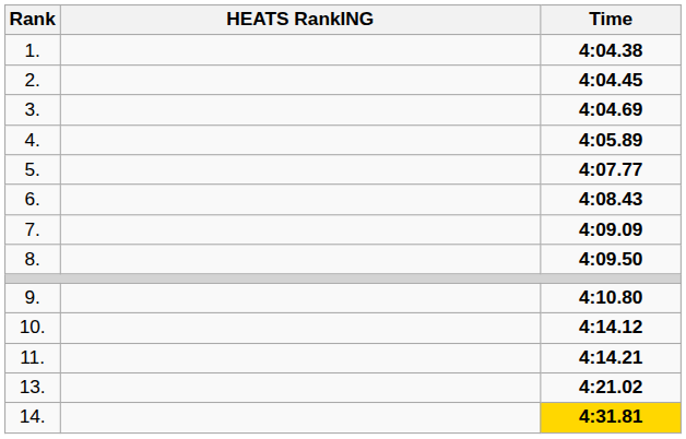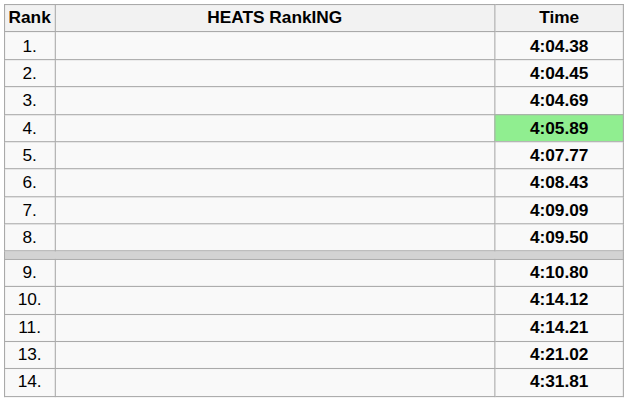4. | Time: no background -> lightgreen background
14. | Time: gold background -> no background
